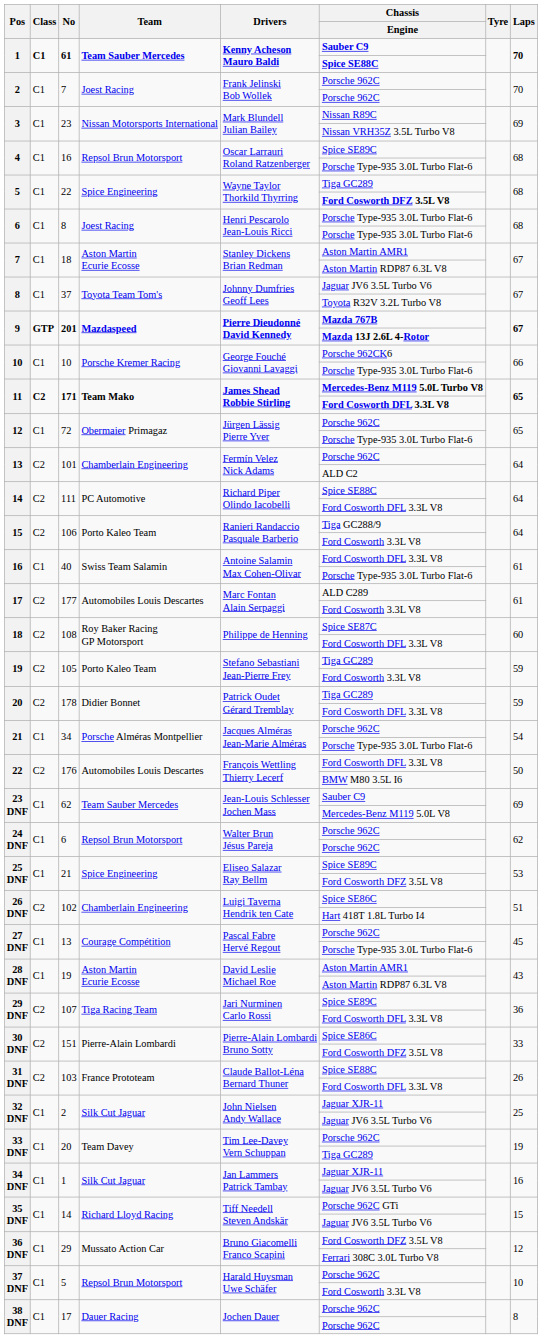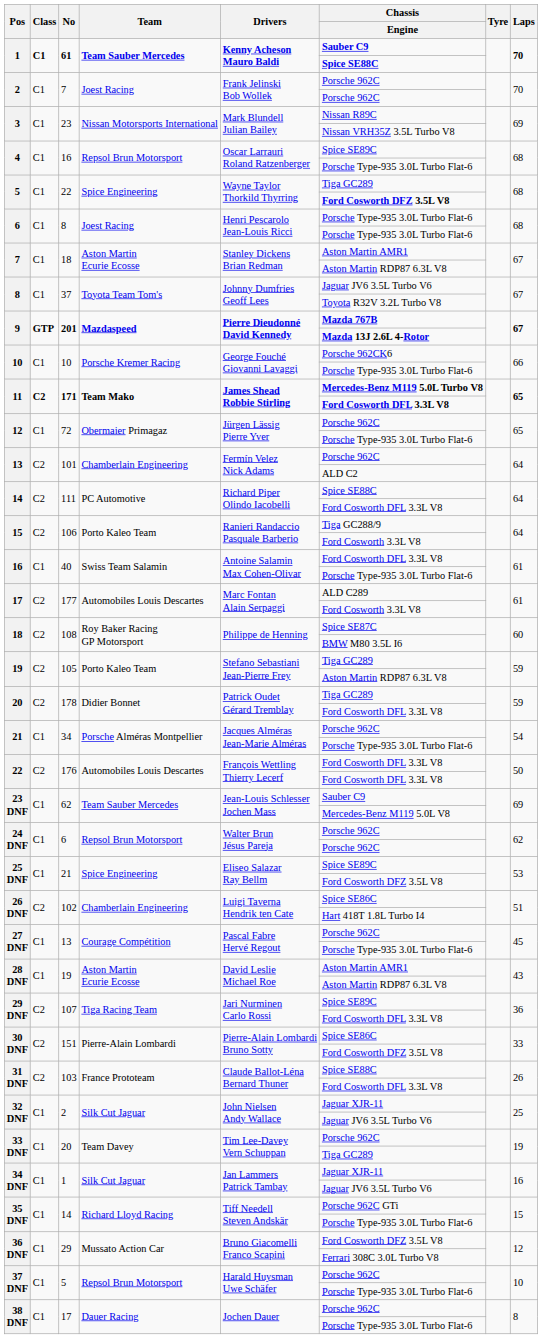row 38 | Chassis / Engine: Ford Cosworth DFL 3.3L V8 -> BMW M80 3.5L I6
row 40 | Chassis / Engine: Ford Cosworth 3.3L V8 -> Aston Martin RDP87 6.3L V8
row 46 | Chassis / Engine: BMW M80 3.5L I6 -> Ford Cosworth DFL 3.3L V8
row 72 | Chassis / Engine: Jaguar JV6 3.5L Turbo V6 -> Porsche Type-935 3.0L Turbo Flat-6
row 76 | Chassis / Engine: Ford Cosworth 3.3L V8 -> Porsche Type-935 3.0L Turbo Flat-6
row 78 | Chassis / Engine: Porsche 962C -> Porsche Type-935 3.0L Turbo Flat-6
